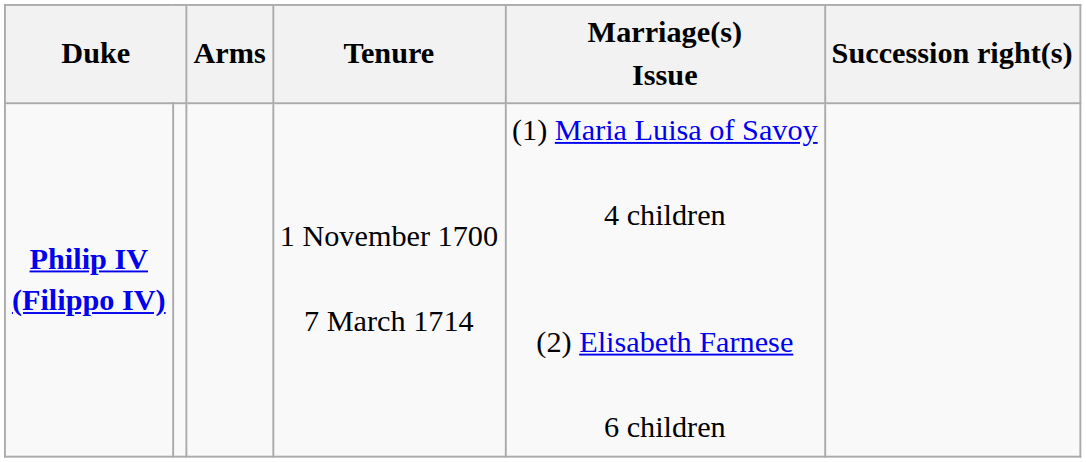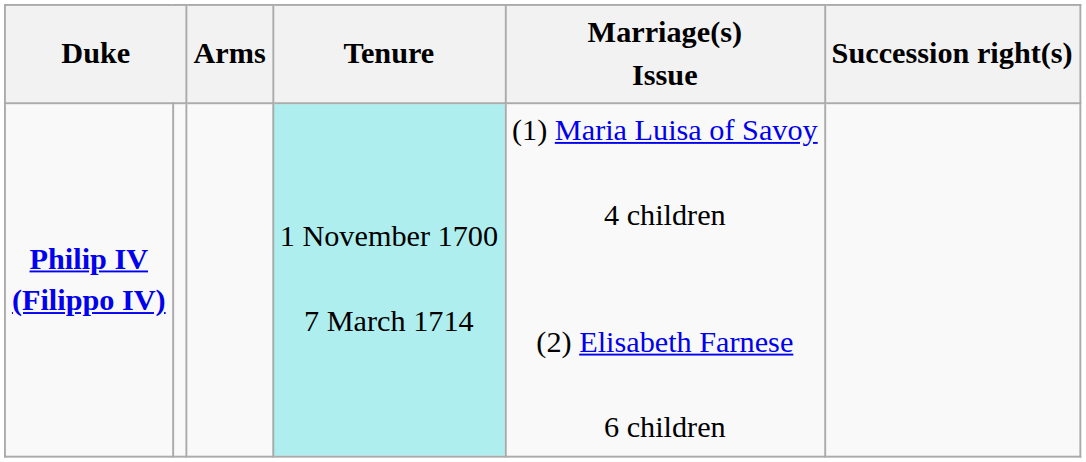Philip IV (Filippo IV) | Tenure: no background -> paleturquoise background
